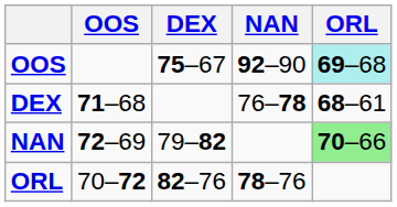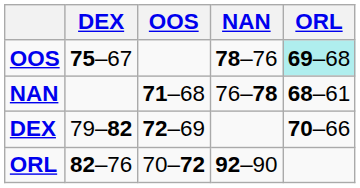columns swapped: OOS <-> DEX
row 2 | NAN: 92–90 -> 78–76
row 3 | column 1: DEX -> NAN
row 4 | column 1: NAN -> DEX
row 4 | ORL: lightgreen background -> no background
row 5 | NAN: 78–76 -> 92–90
